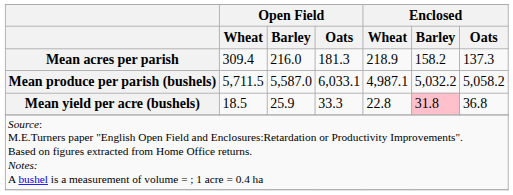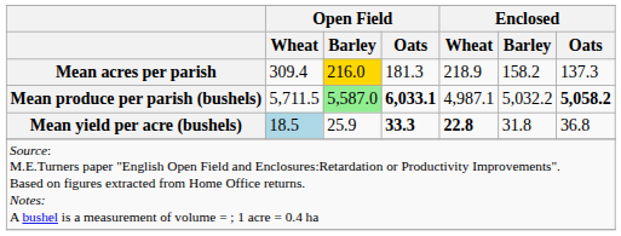row 3 | Open Field / Barley: no background -> gold background
row 4 | Open Field / Barley: no background -> lightgreen background
row 4 | Open Field / Oats: normal -> bold
row 4 | Enclosed / Oats: normal -> bold
row 5 | Open Field / Wheat: no background -> lightblue background
row 5 | Open Field / Oats: normal -> bold
row 5 | Enclosed / Wheat: normal -> bold
row 5 | Enclosed / Barley: pink background -> no background
